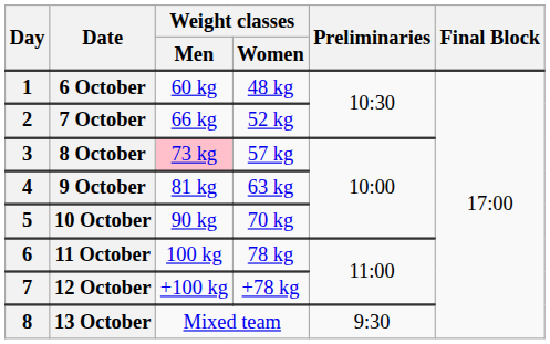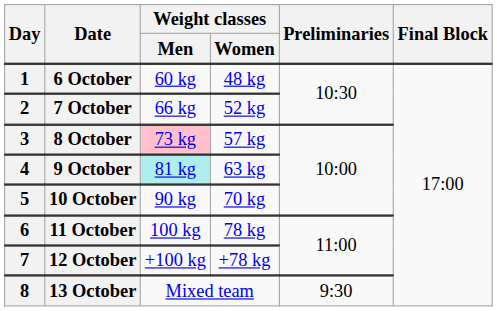9 October | Weight classes / Men: no background -> paleturquoise background
